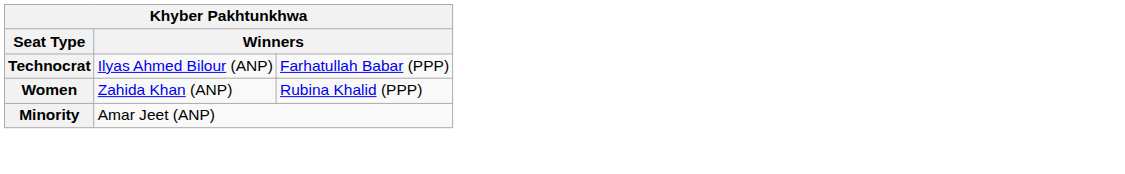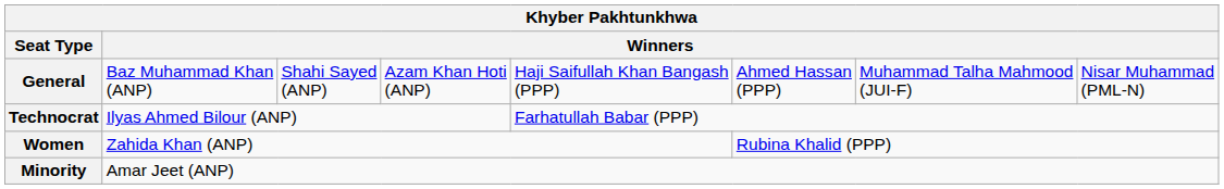+ row: General | Baz Muhammad Khan (ANP) | Shahi Sayed (ANP) | Azam Khan Hoti (ANP) | Haji Saifullah Khan Bangash (PPP) | Ahmed Hassan (PPP) | Muhammad Talha Mahmood (JUI-F) | Nisar Muhammad (PML-N)
